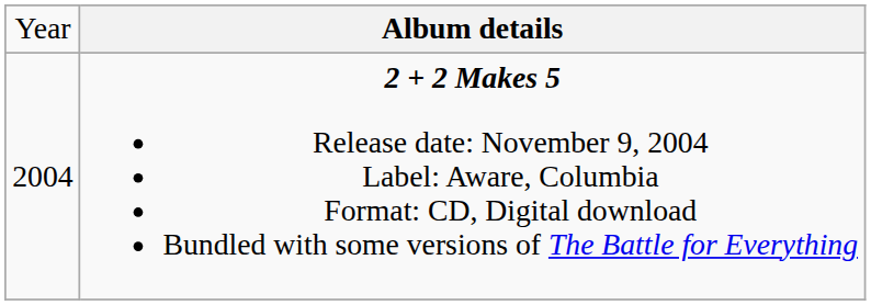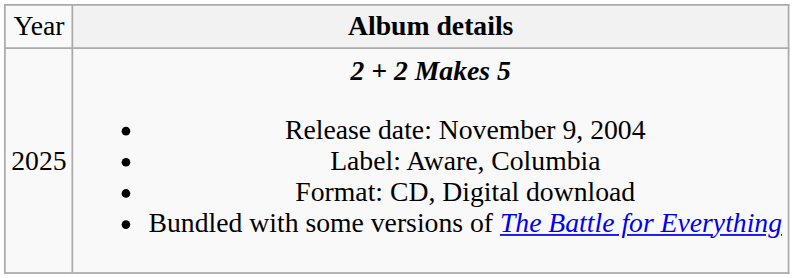row 2 | column 1: 2004 -> 2025
